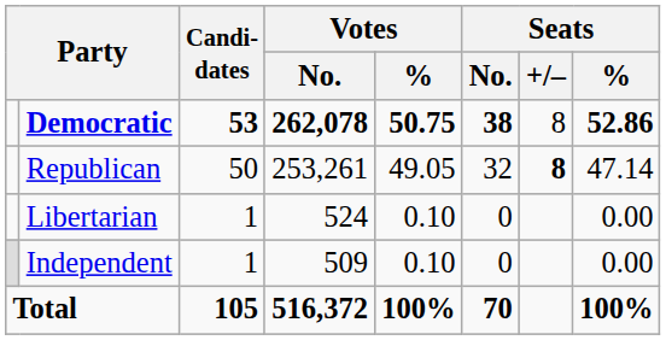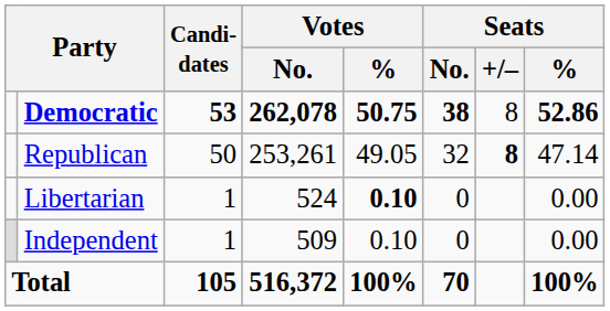Libertarian | Votes / %: normal -> bold
